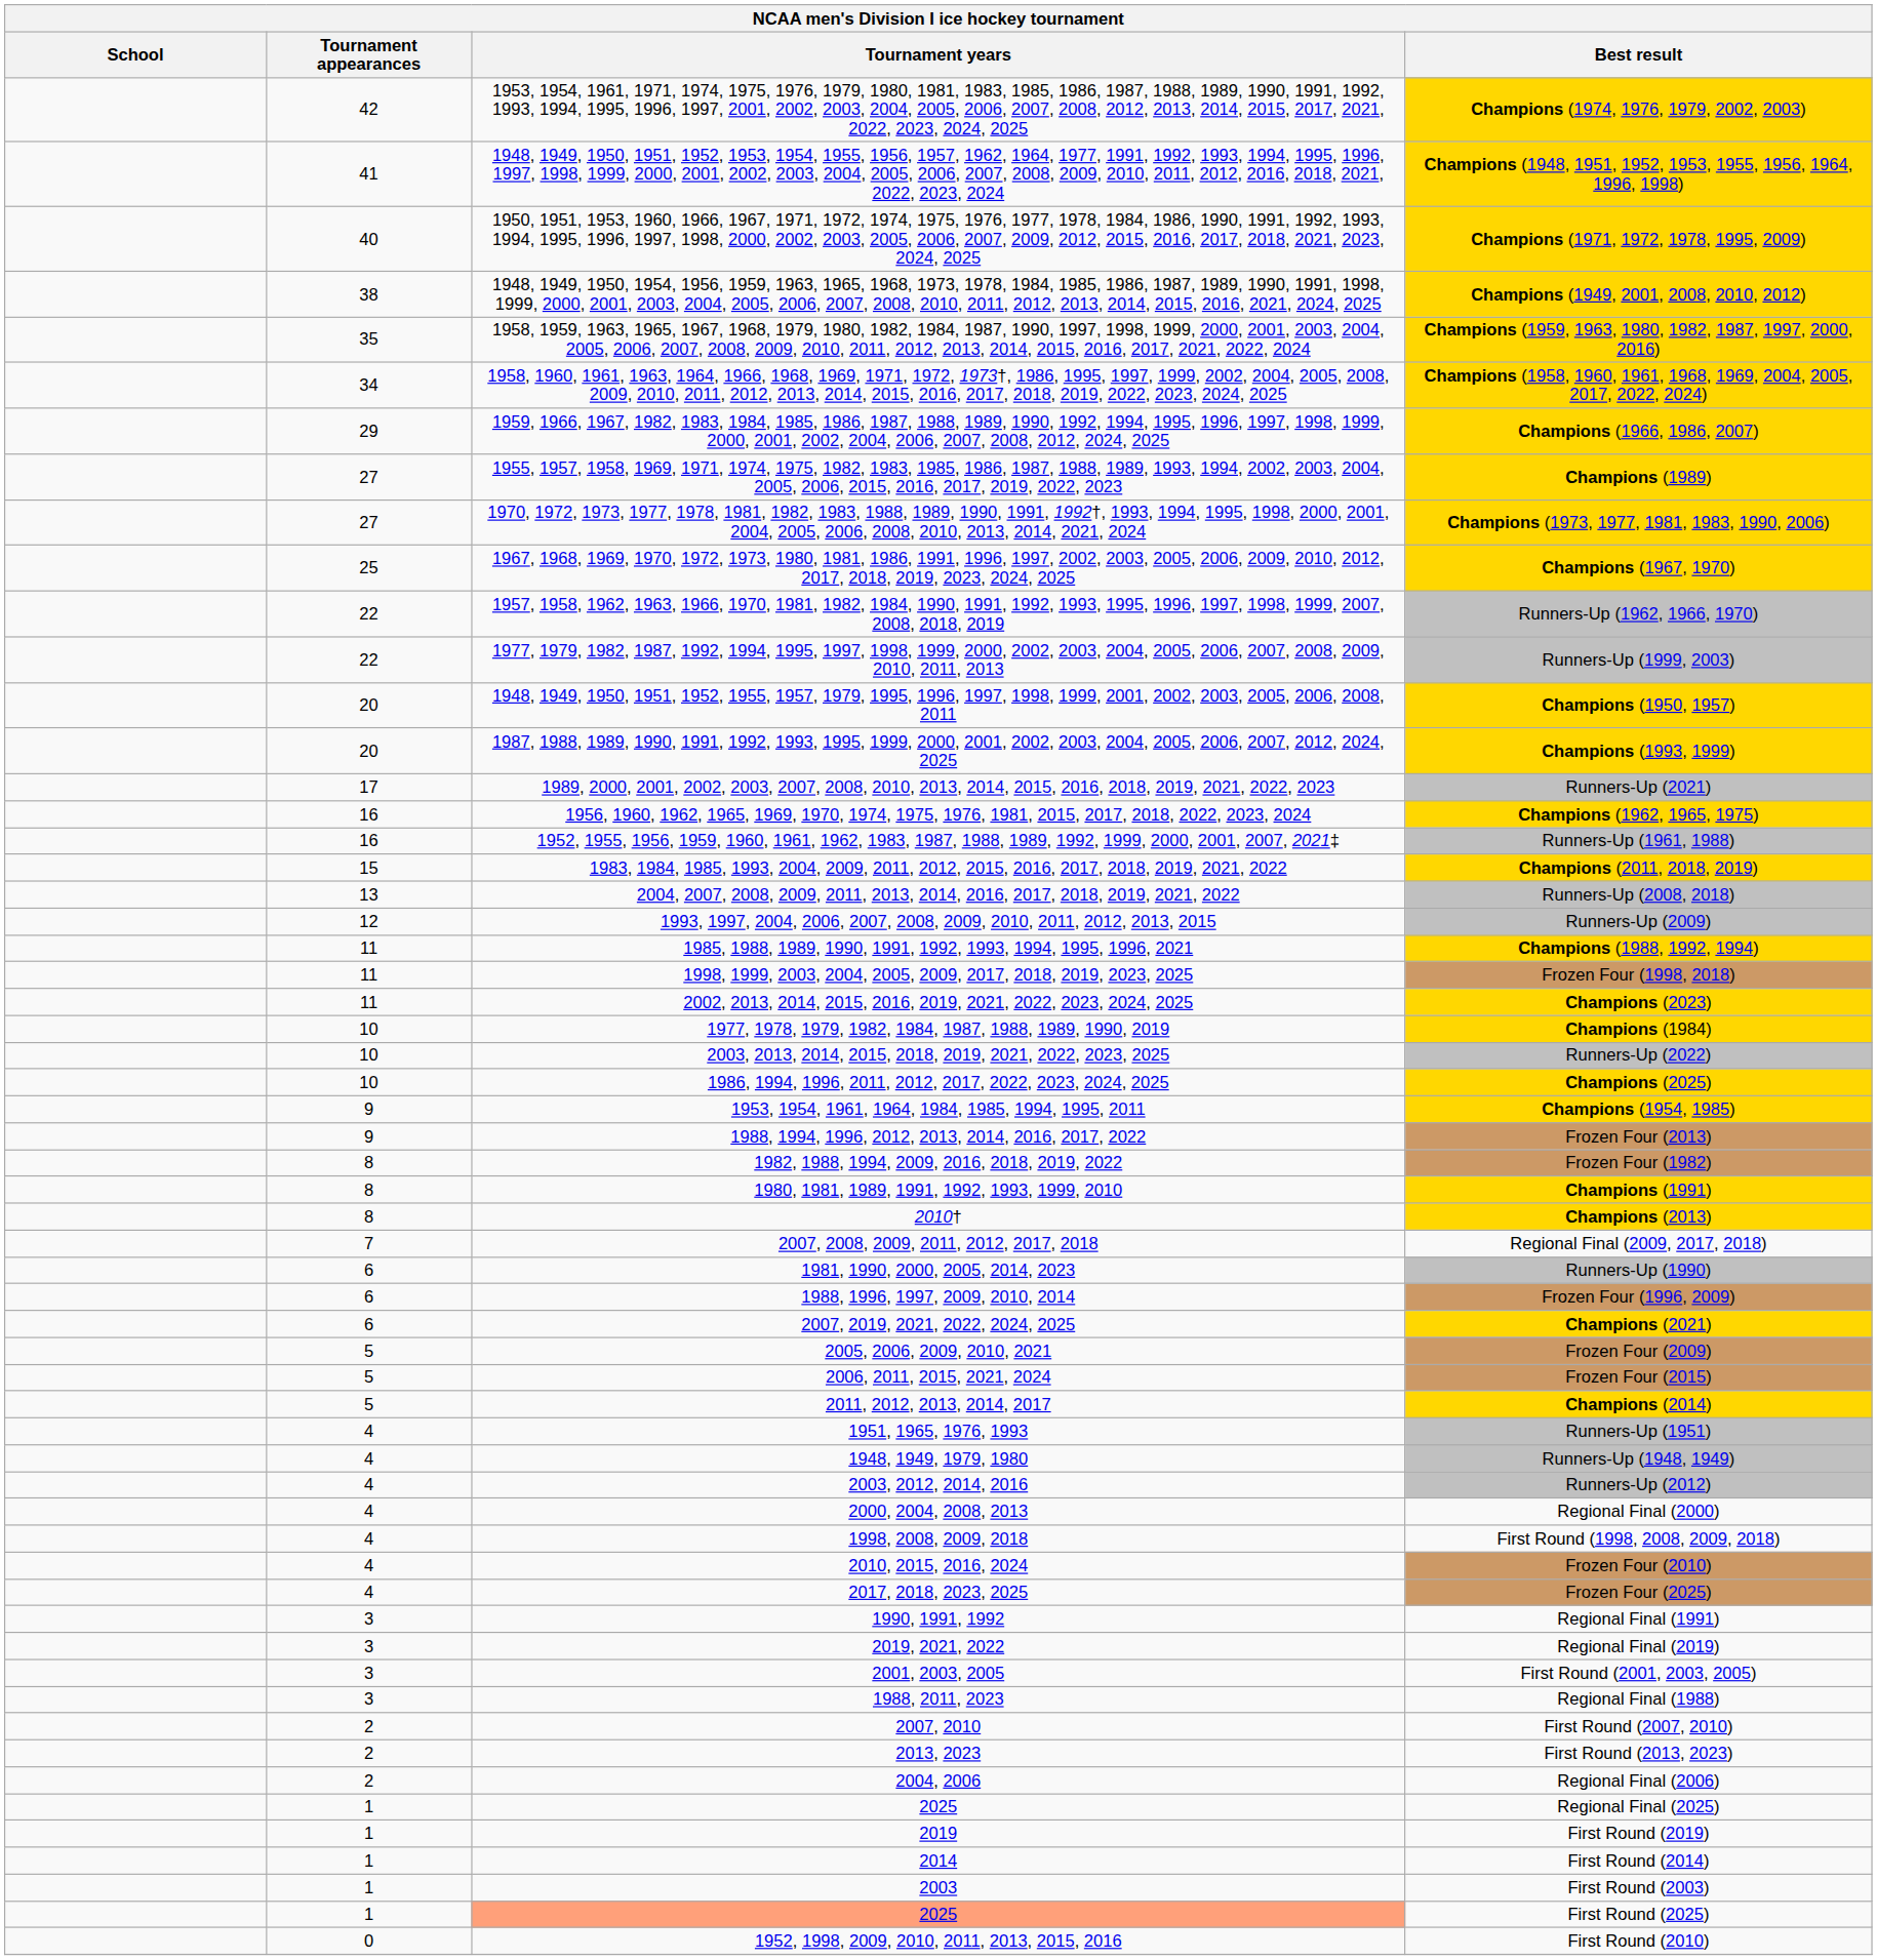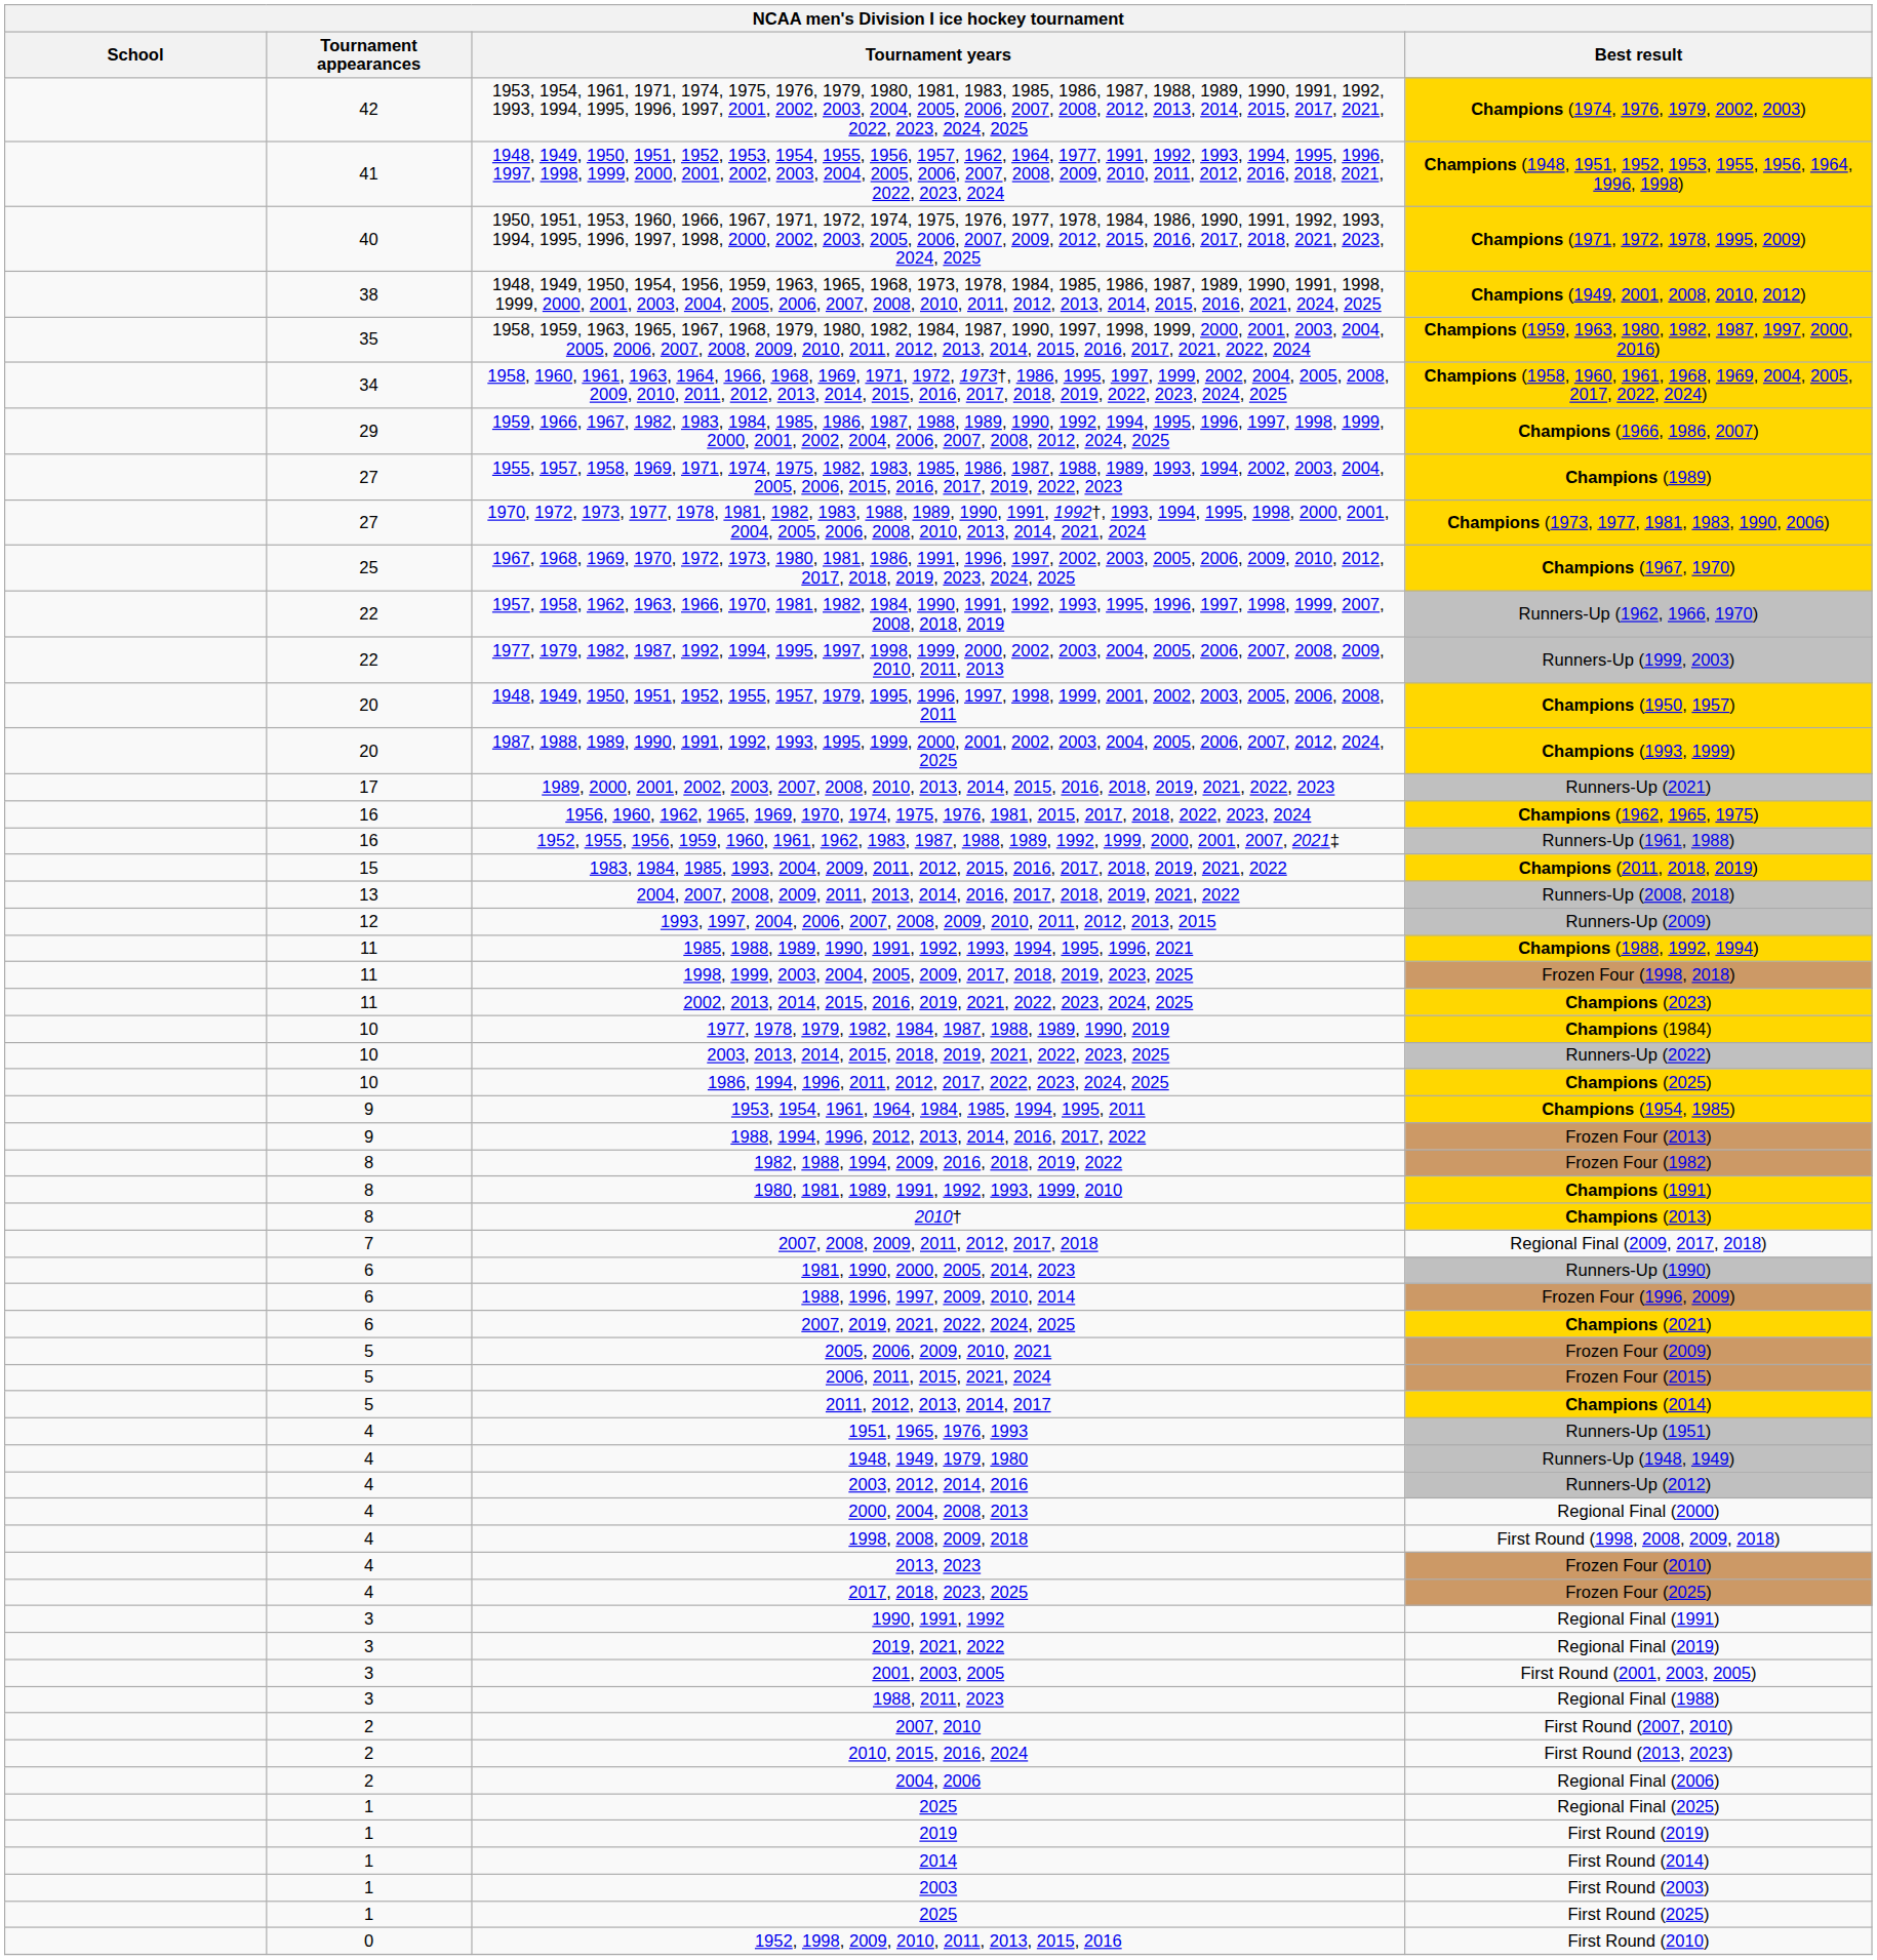Frozen Four (2010) | Tournament years: 2010, 2015, 2016, 2024 -> 2013, 2023
First Round (2013, 2023) | Tournament years: 2013, 2023 -> 2010, 2015, 2016, 2024
First Round (2025) | Tournament years: lightsalmon background -> no background
